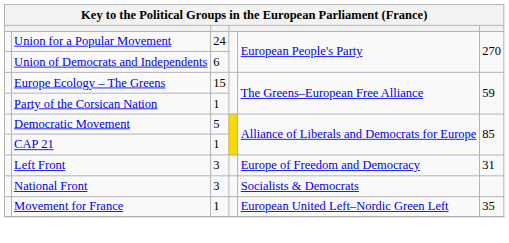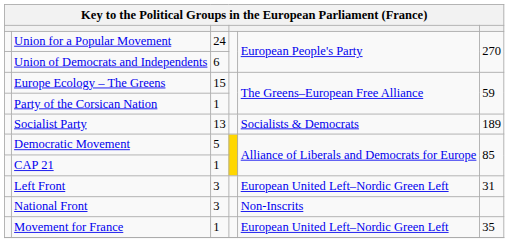+ row: Socialist Party | 13 | Socialists & Democrats | 189
Left Front | column 5: Europe of Freedom and Democracy -> European United Left–Nordic Green Left
National Front | column 5: Socialists & Democrats -> Non-Inscrits
